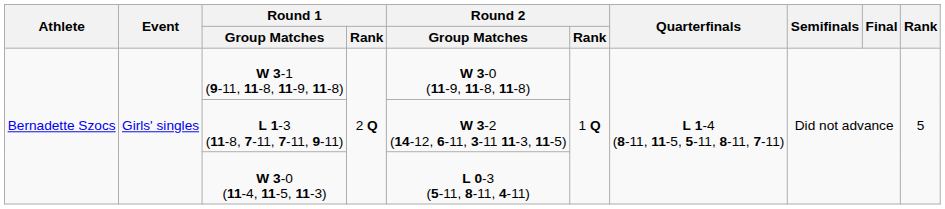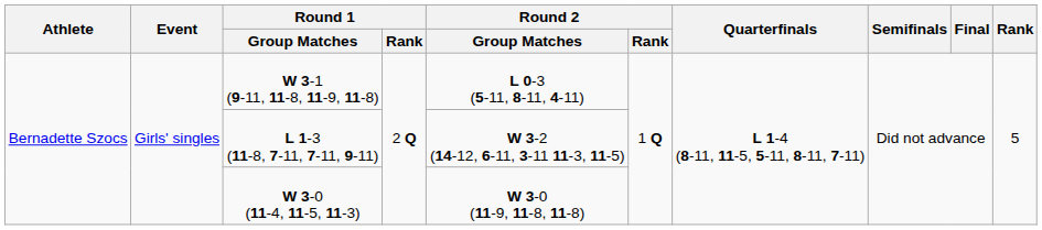W 3-1 (9-11, 11-8, 11-9, 11-8) | Round 2 / Group Matches: W 3-0 (11-9, 11-8, 11-8) -> L 0-3 (5-11, 8-11, 4-11)
W 3-0 (11-4, 11-5, 11-3) | Round 2 / Group Matches: L 0-3 (5-11, 8-11, 4-11) -> W 3-0 (11-9, 11-8, 11-8)
